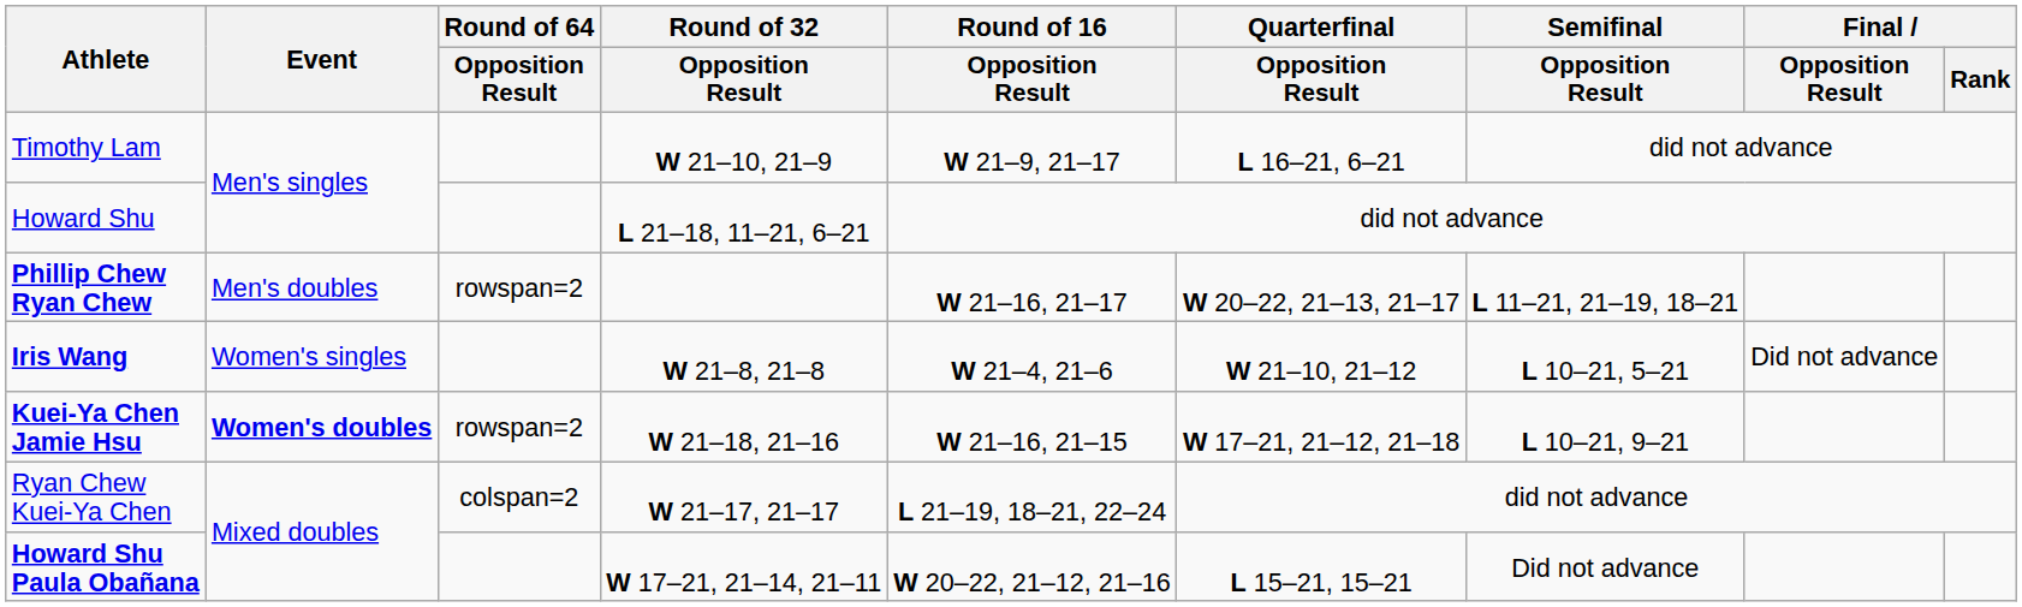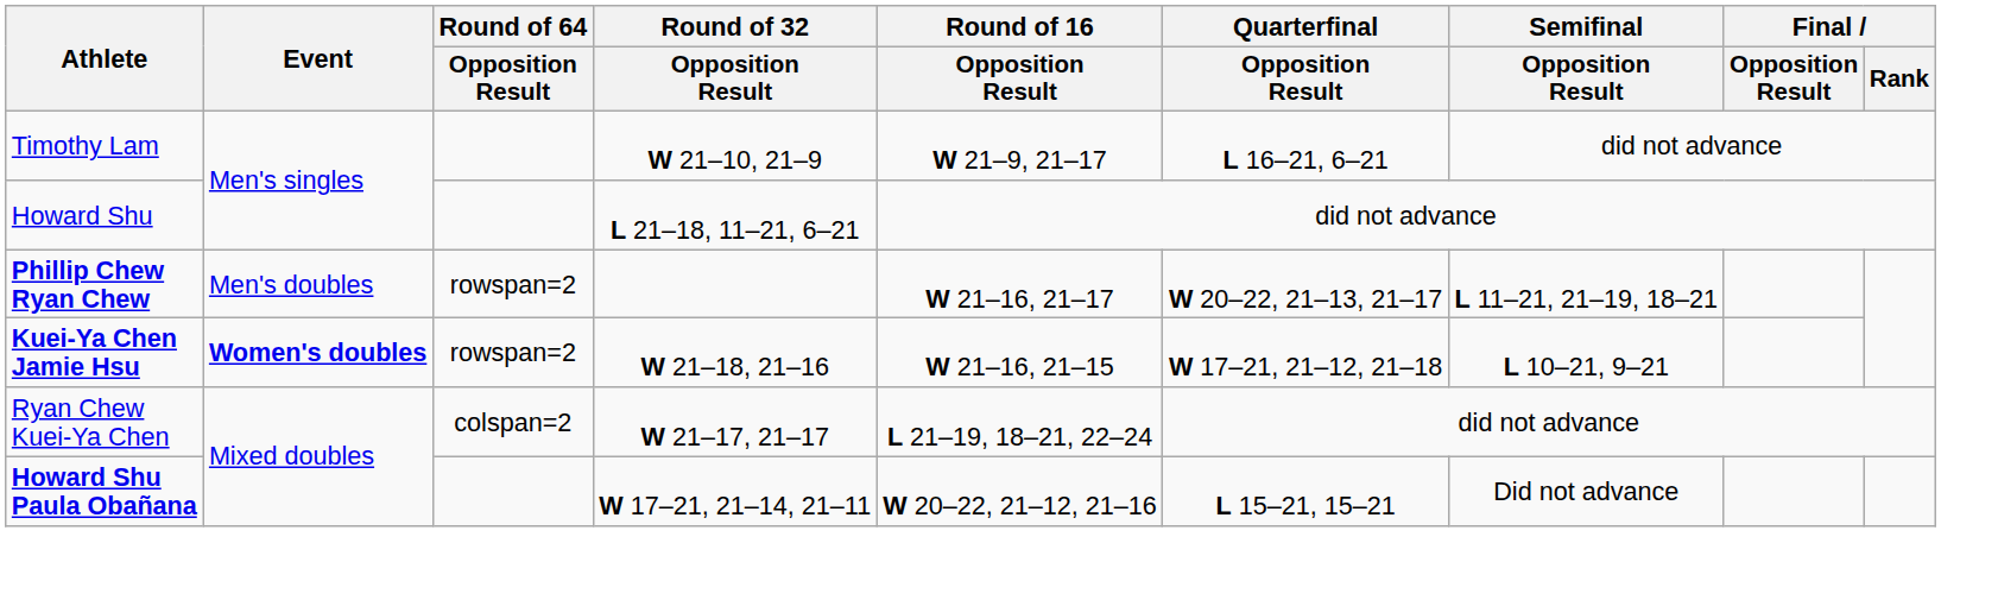- row: Iris Wang | Women's singles | W 21–8, 21–8 | W 21–4, 21–6 | W 21–10, 21–12 | L 10–21, 5–21 | Did not advance
